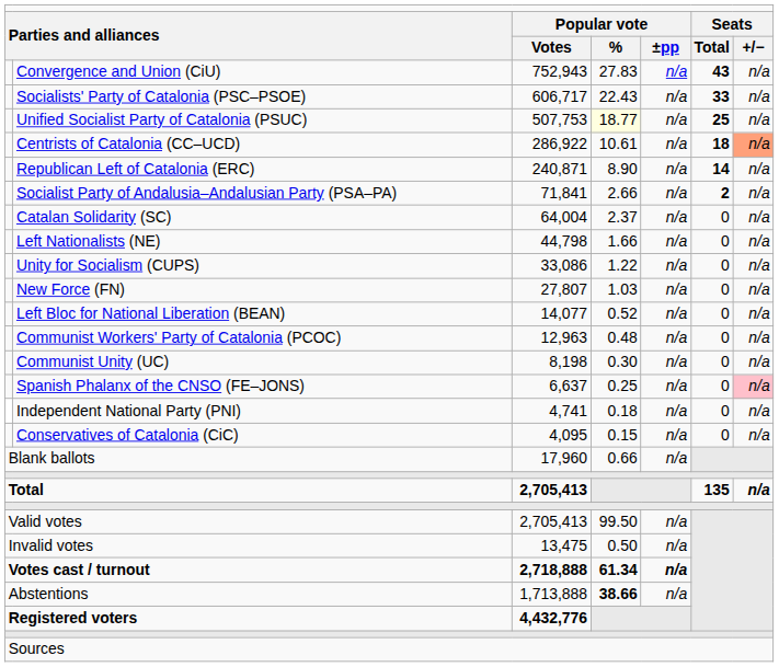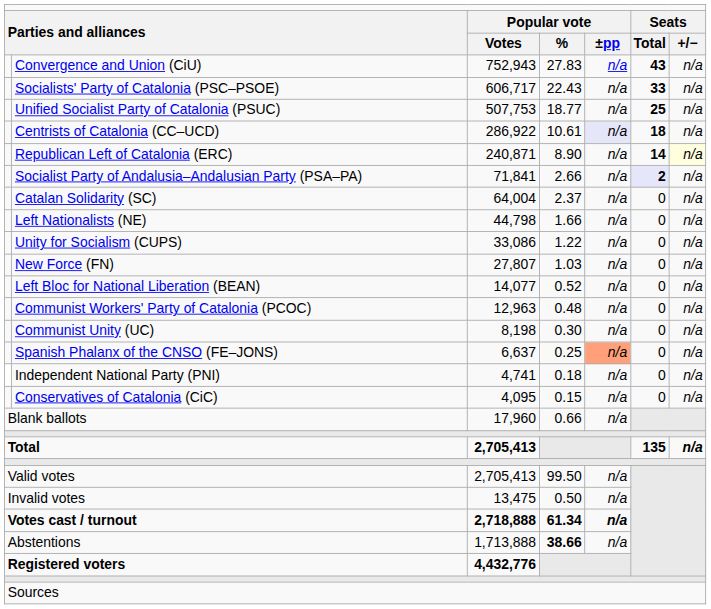Unified Socialist Party of Catalonia (PSUC) | column 4: lightyellow background -> no background
Centrists of Catalonia (CC–UCD) | column 5: no background -> lavender background
Centrists of Catalonia (CC–UCD) | column 7: lightsalmon background -> no background
Republican Left of Catalonia (ERC) | column 7: no background -> lightyellow background
Socialist Party of Andalusia–Andalusian Party (PSA–PA) | column 6: no background -> lavender background
Spanish Phalanx of the CNSO (FE–JONS) | column 5: no background -> lightsalmon background
Spanish Phalanx of the CNSO (FE–JONS) | column 7: pink background -> no background
